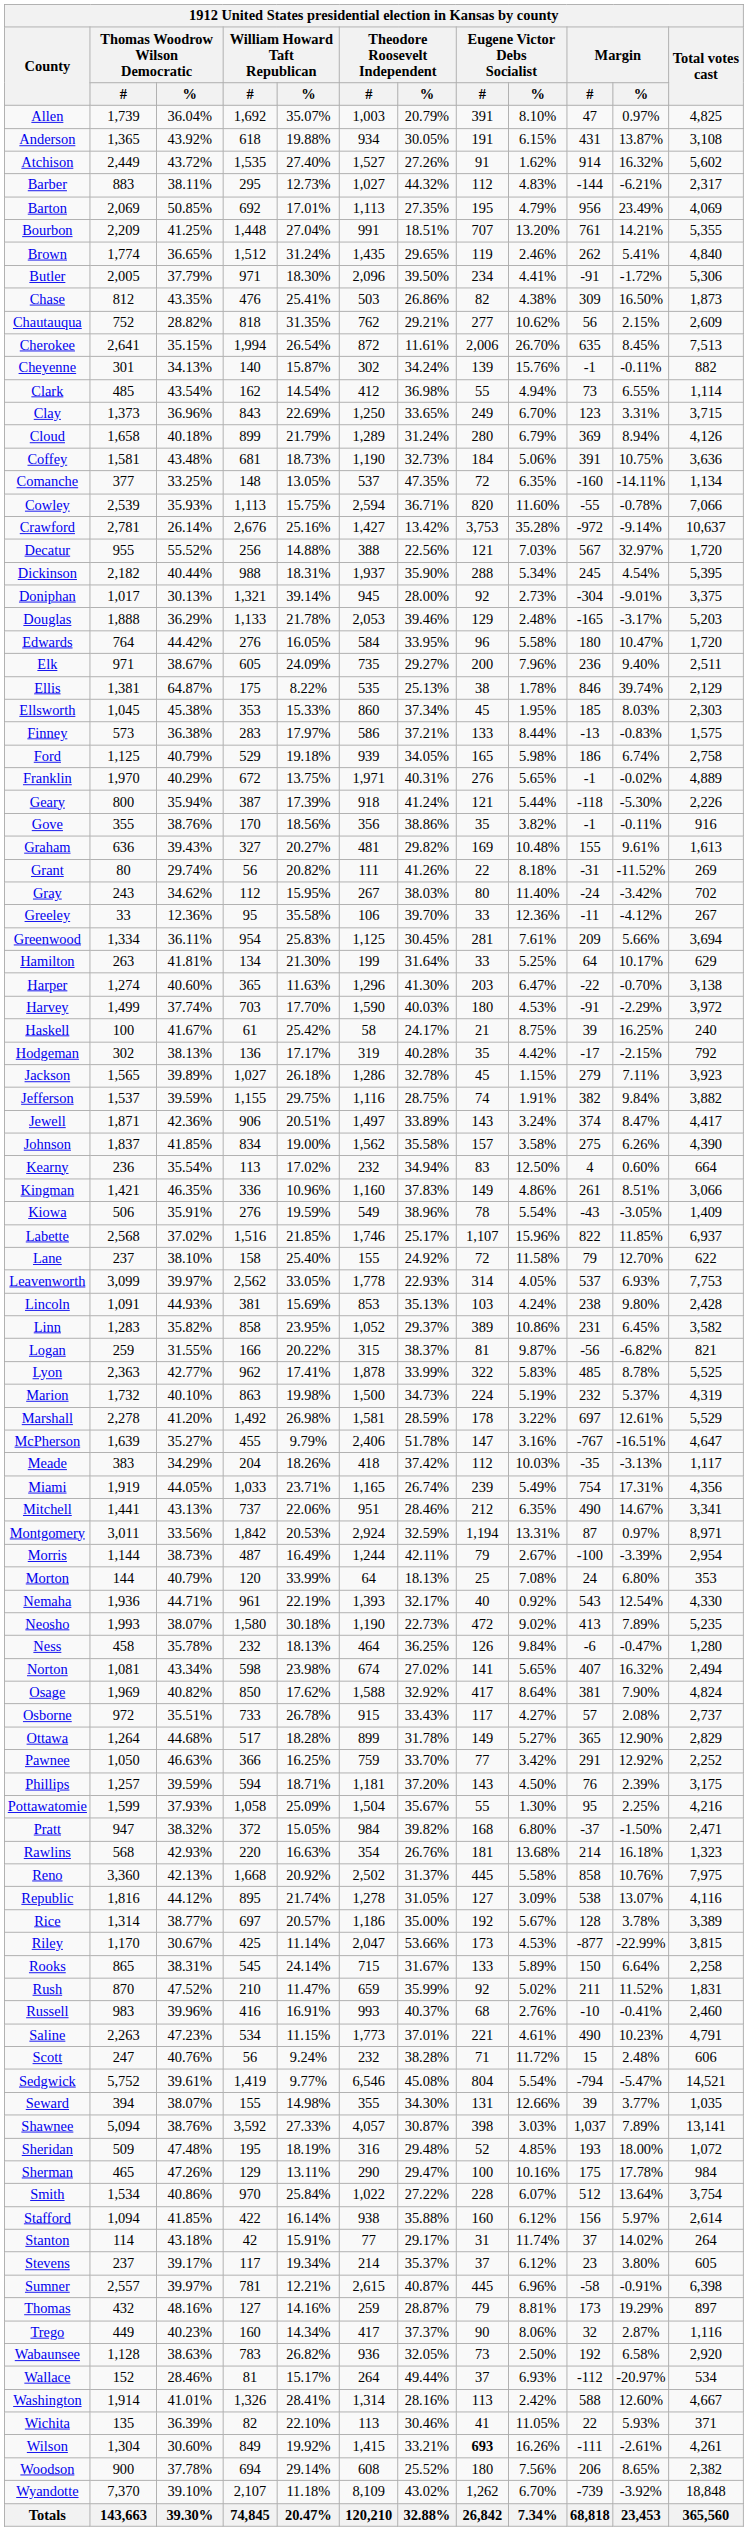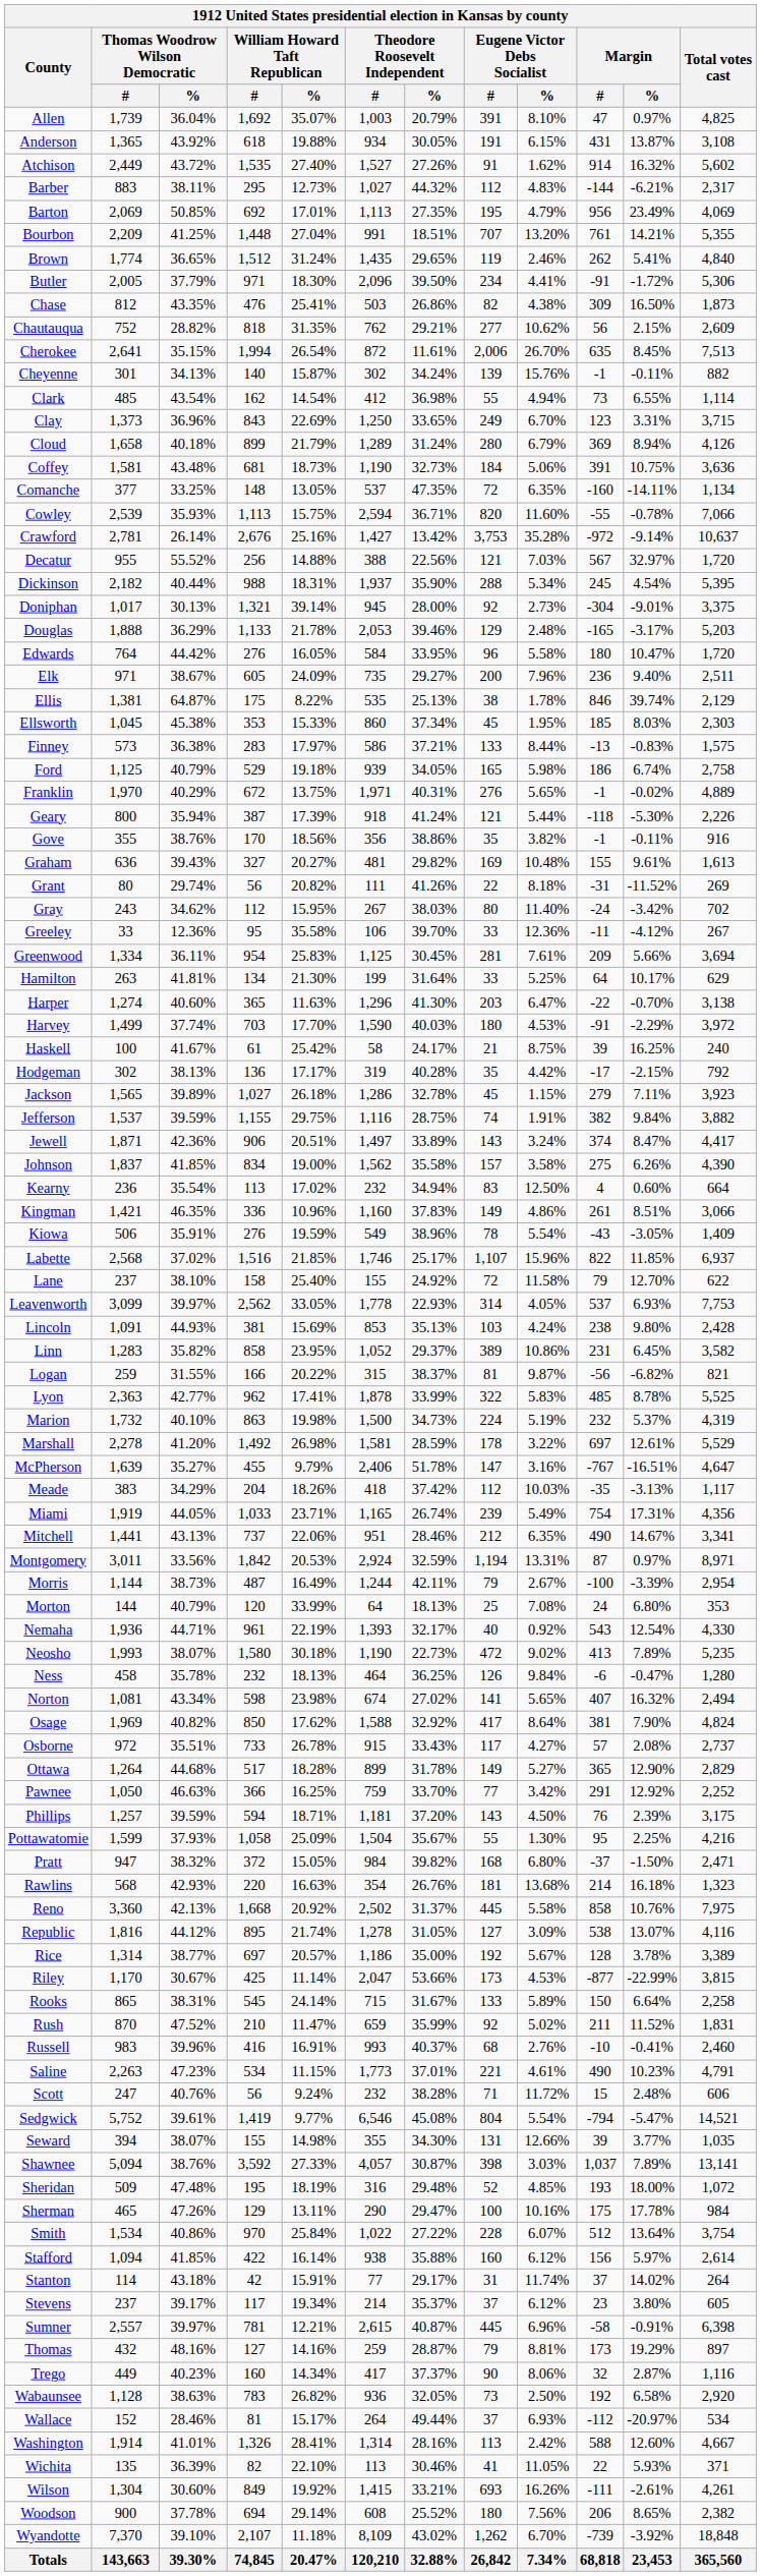Wilson | Eugene Victor Debs Socialist / #: bold -> normal
